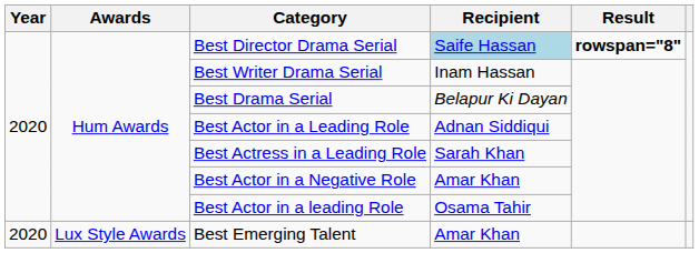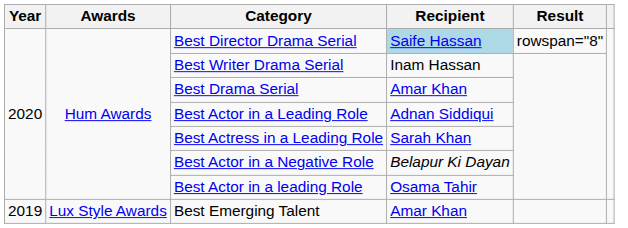Best Director Drama Serial | Result: bold -> normal
Best Drama Serial | Recipient: Belapur Ki Dayan -> Amar Khan
Best Actor in a Negative Role | Recipient: Amar Khan -> Belapur Ki Dayan
Best Emerging Talent | Year: 2020 -> 2019
